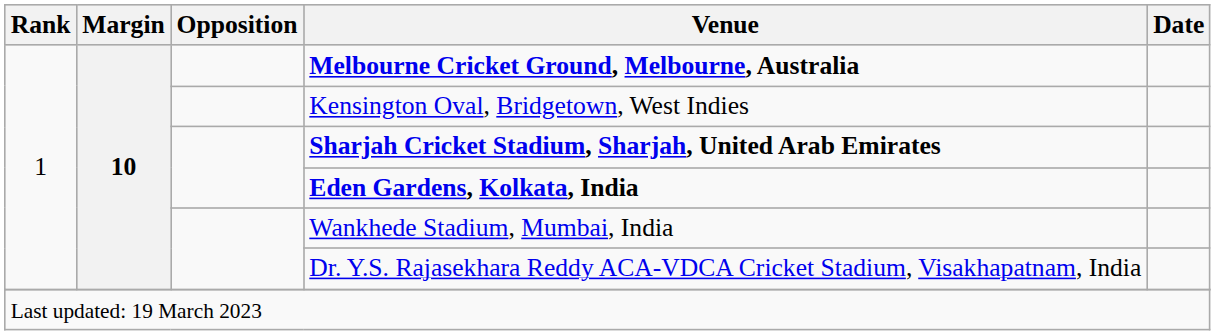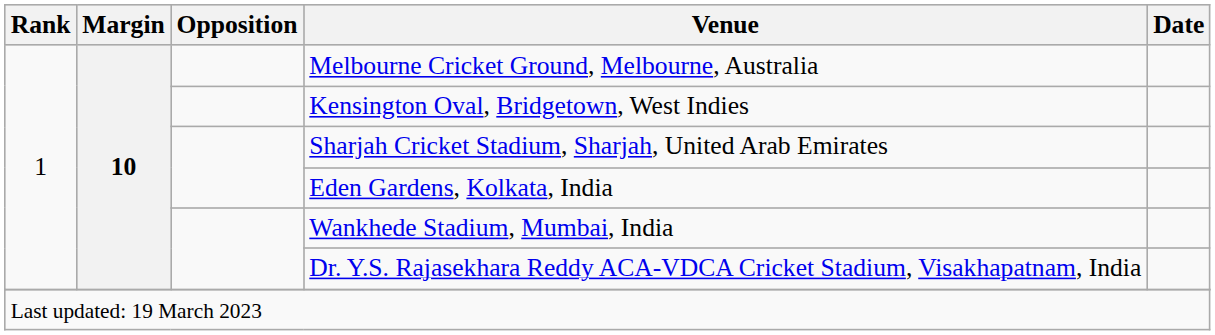Melbourne Cricket Ground, Melbourne, Australia | Venue: bold -> normal
Sharjah Cricket Stadium, Sharjah, United Arab Emirates | Venue: bold -> normal
Eden Gardens, Kolkata, India | Venue: bold -> normal
